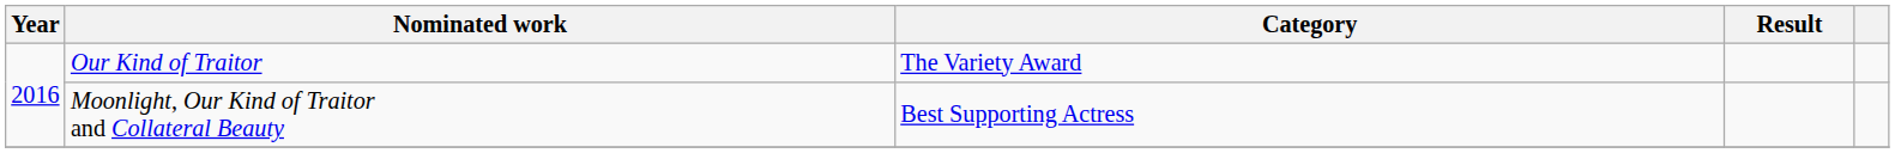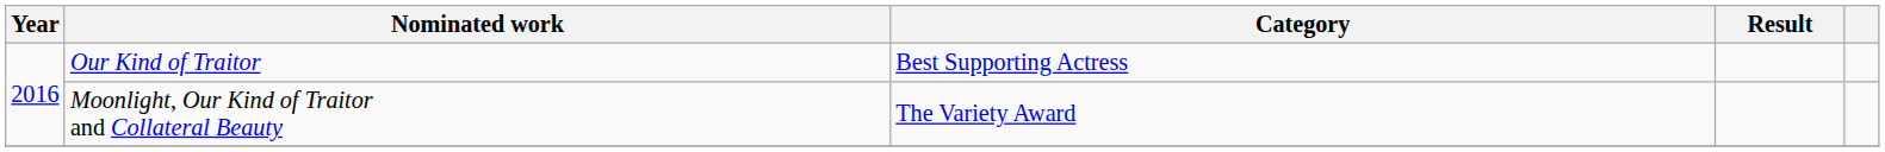Our Kind of Traitor | Category: The Variety Award -> Best Supporting Actress
Moonlight, Our Kind of Traitor and Collateral Beauty | Category: Best Supporting Actress -> The Variety Award
